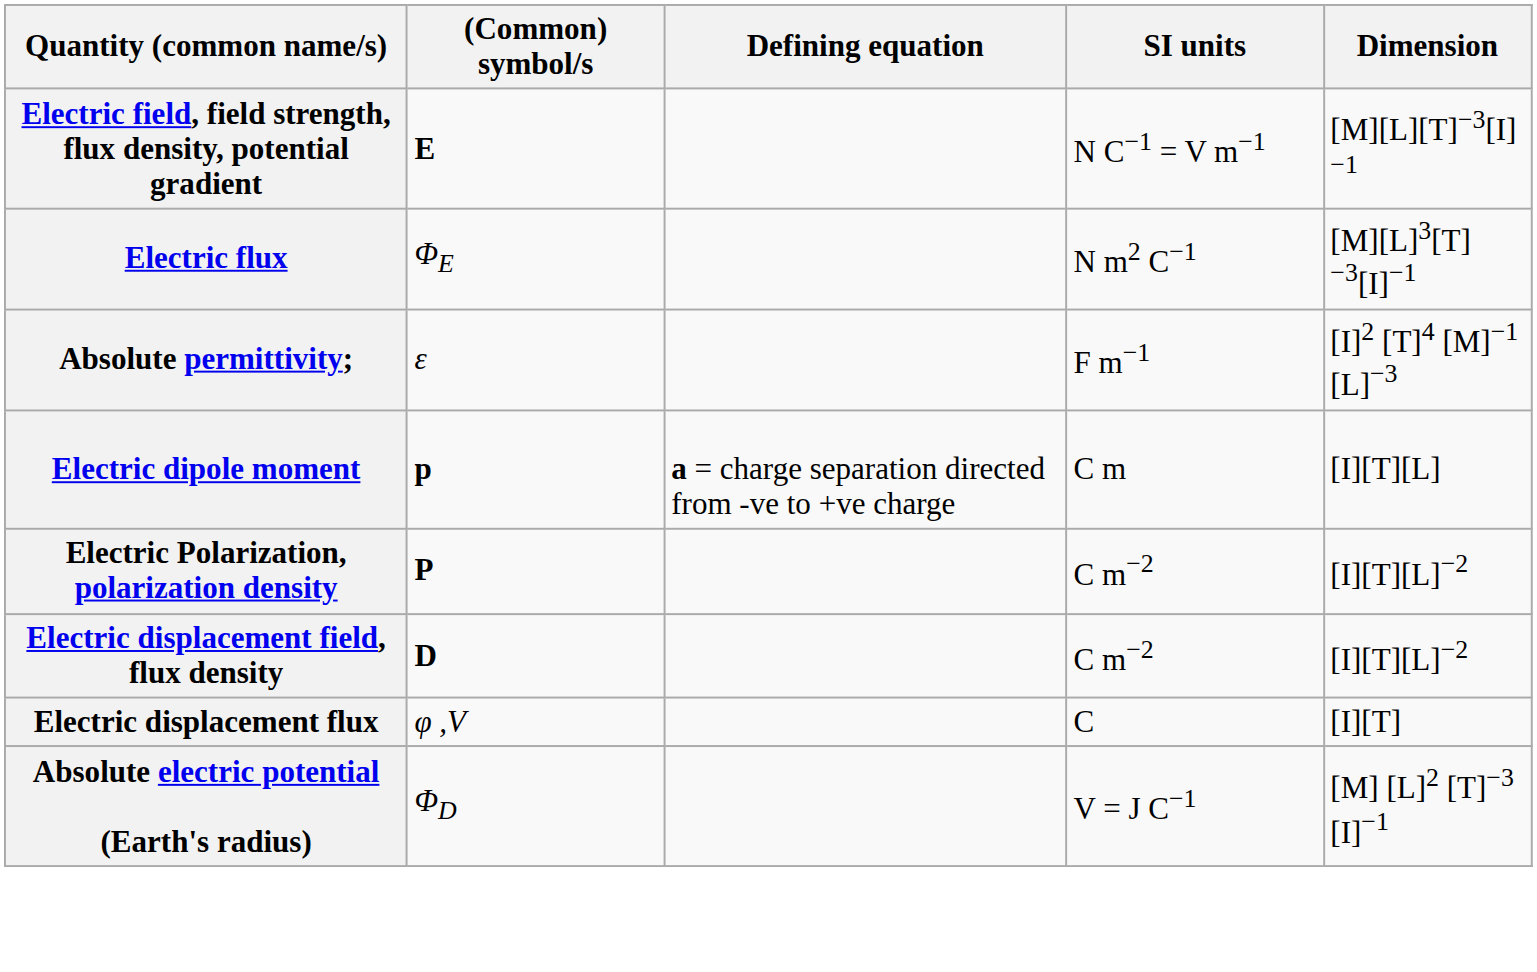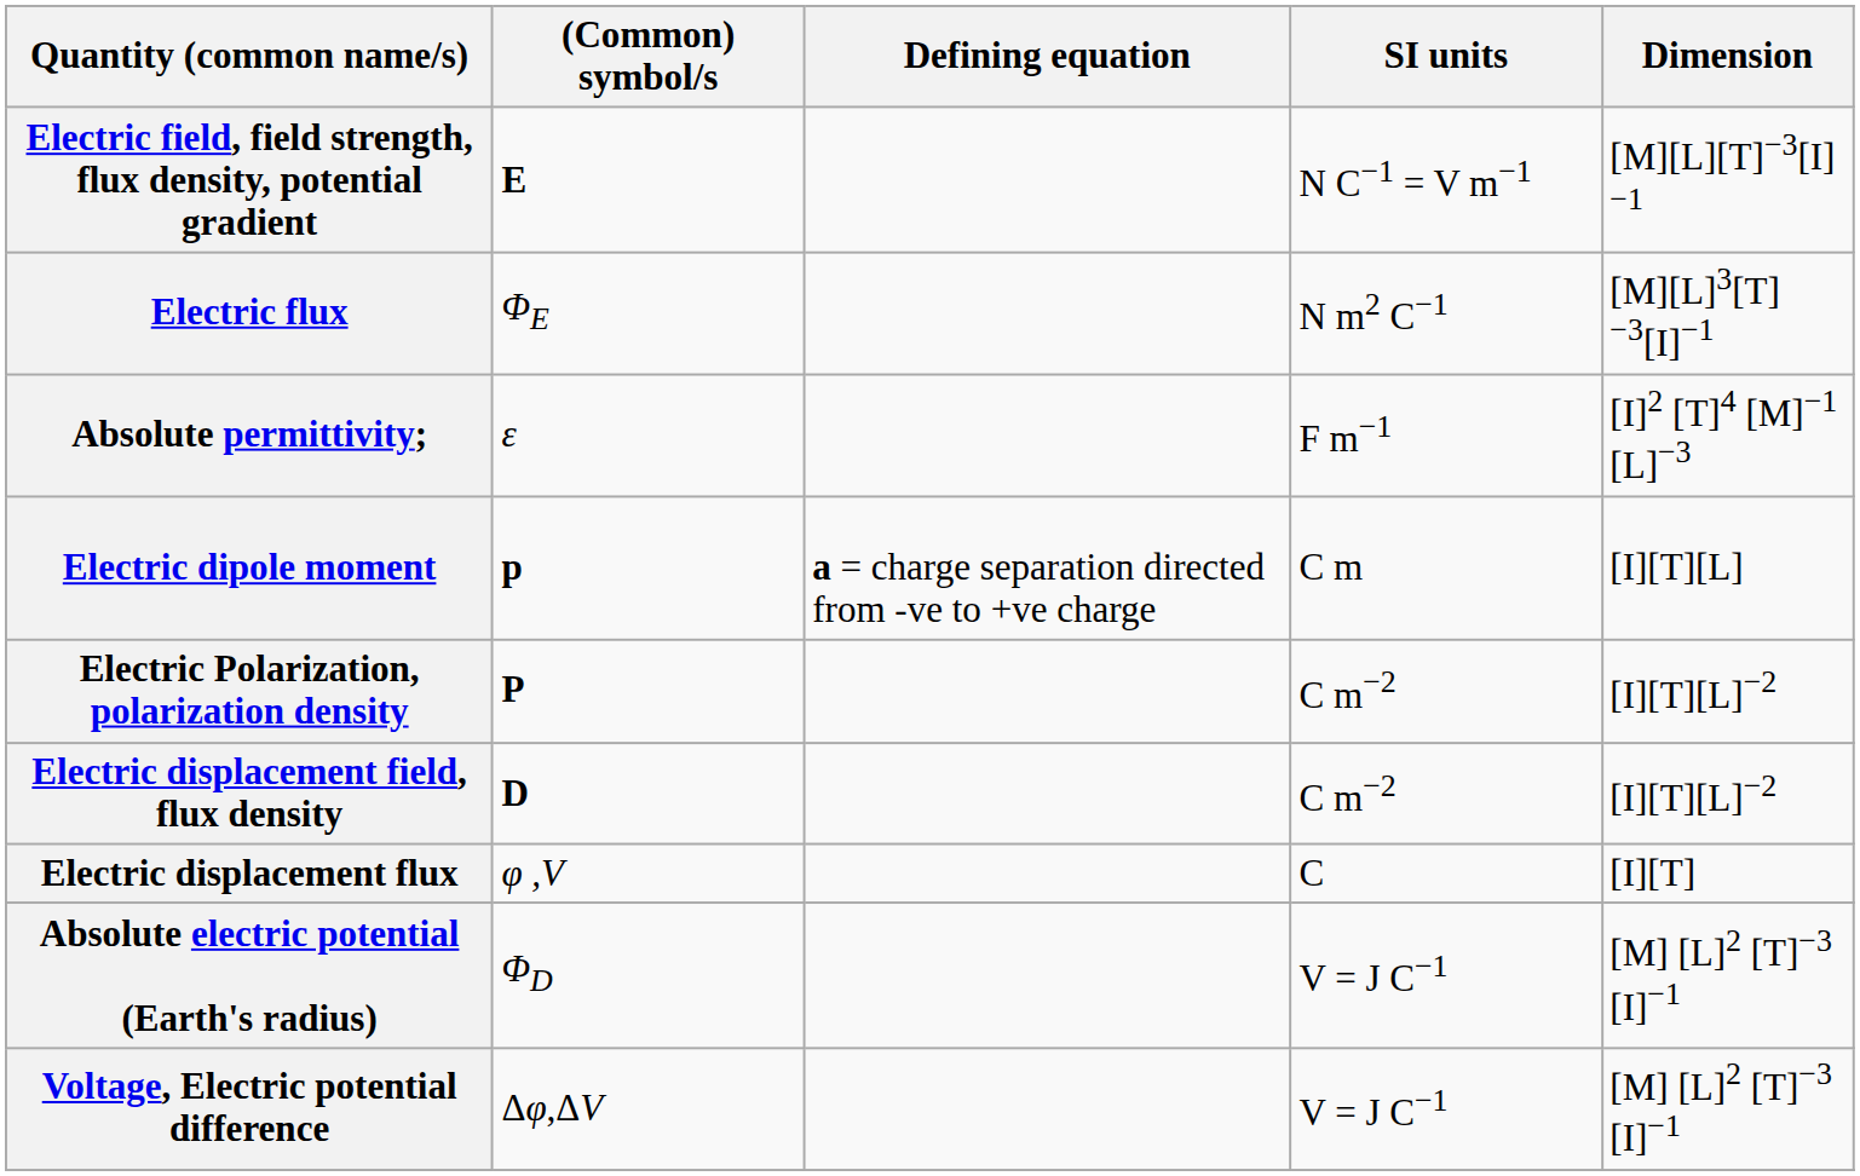+ row: Voltage, Electric potential difference | Δφ,ΔV | V = J C−1 | [M] [L]2 [T]−3 [I]−1
